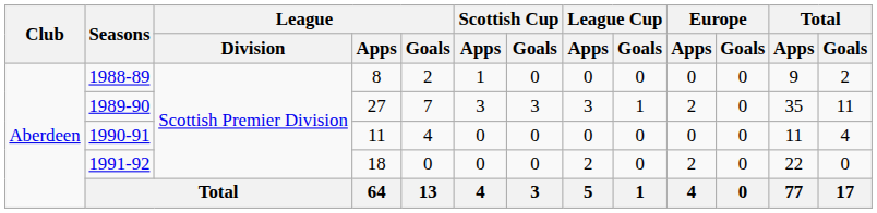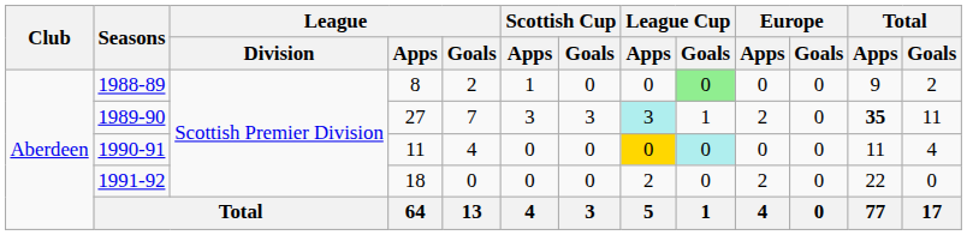1988-89 | League Cup / Goals: no background -> lightgreen background
1989-90 | League Cup / Apps: no background -> paleturquoise background
1989-90 | Total / Apps: normal -> bold
1990-91 | League Cup / Apps: no background -> gold background
1990-91 | League Cup / Goals: no background -> paleturquoise background
